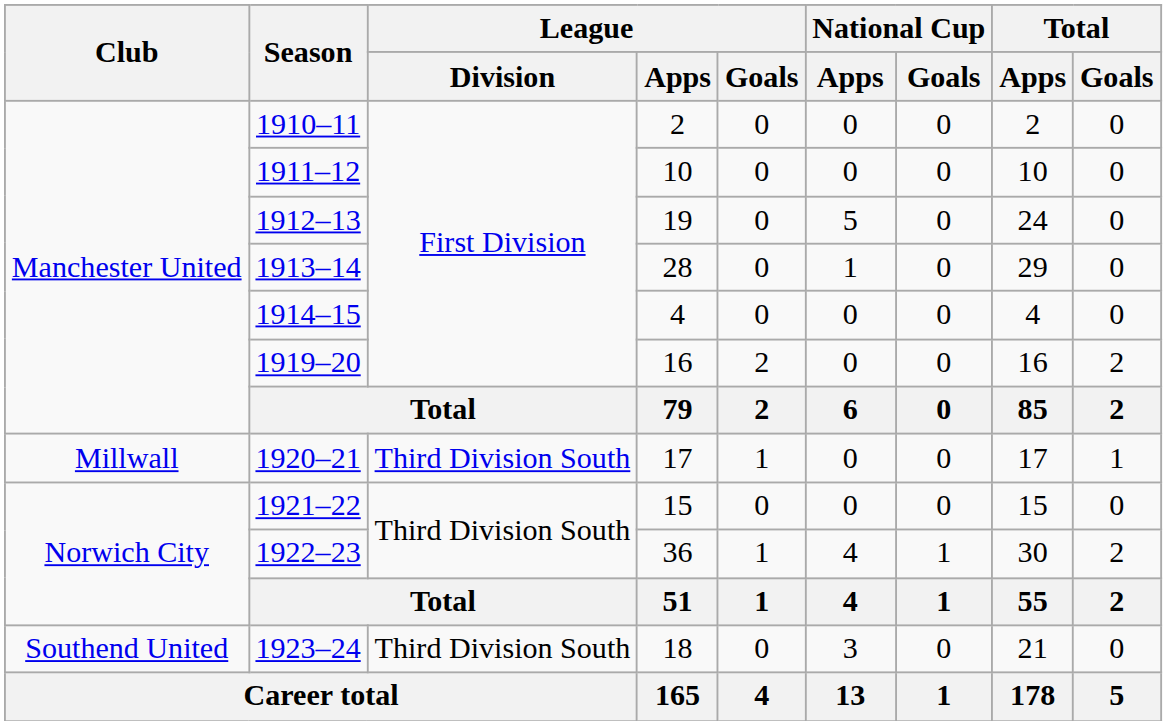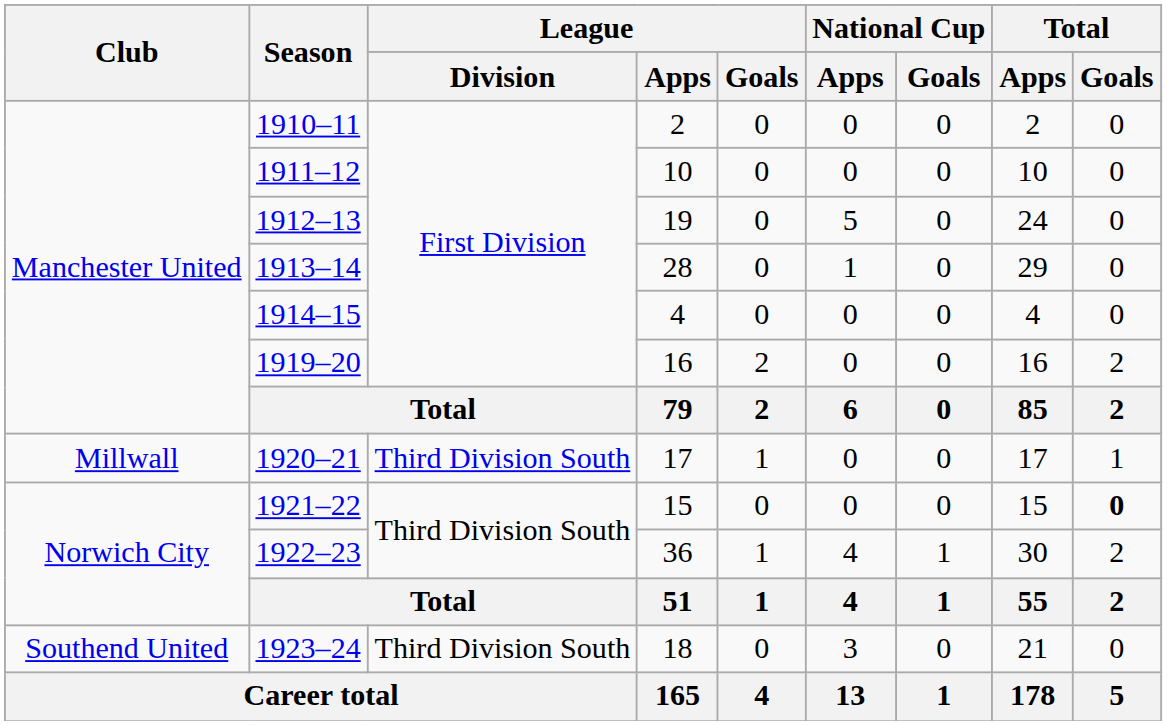1921–22 | Total / Goals: normal -> bold
